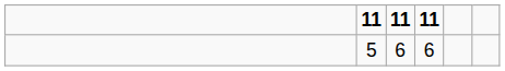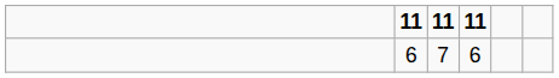row 2 | column 2: 5 -> 6
row 2 | column 3: 6 -> 7
